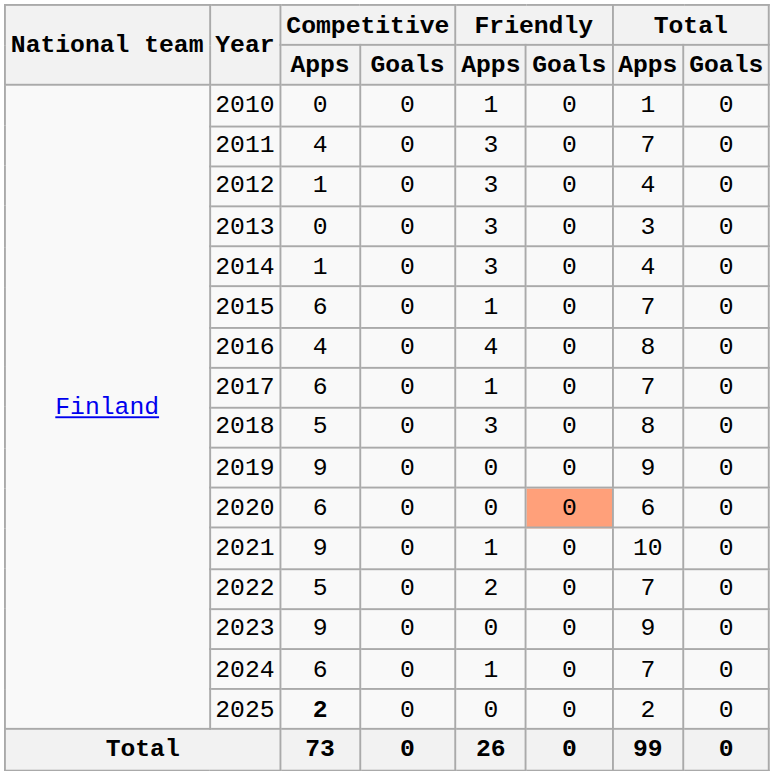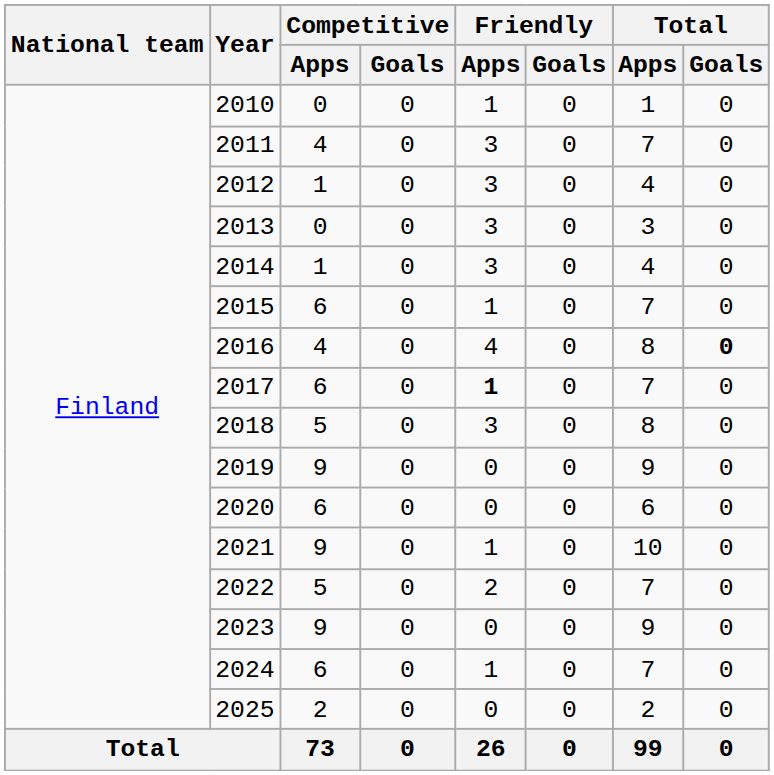2016 | Total / Goals: normal -> bold
2017 | Friendly / Apps: normal -> bold
2020 | Friendly / Goals: lightsalmon background -> no background
2025 | Competitive / Apps: bold -> normal
